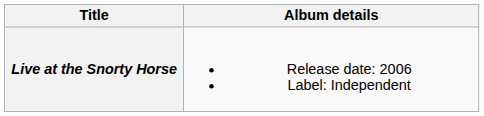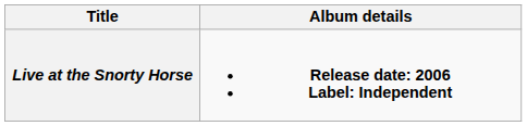Live at the Snorty Horse | Album details: normal -> bold
